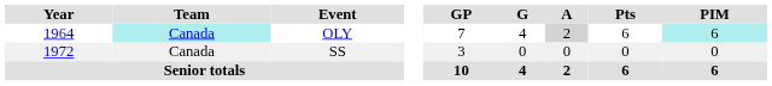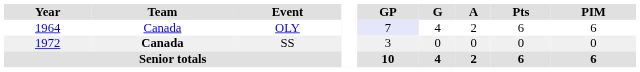OLY | Team: paleturquoise background -> no background
OLY | GP: no background -> lavender background
OLY | A: lightgrey background -> no background
OLY | PIM: paleturquoise background -> no background
SS | Team: normal -> bold
